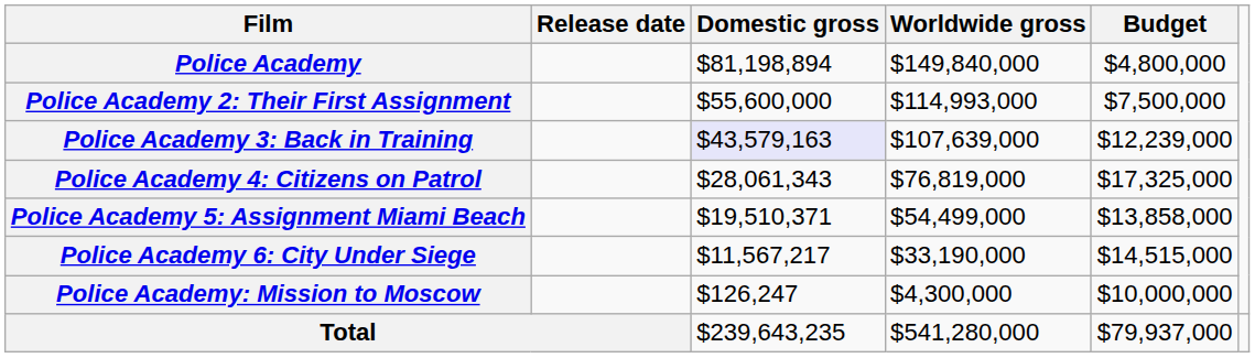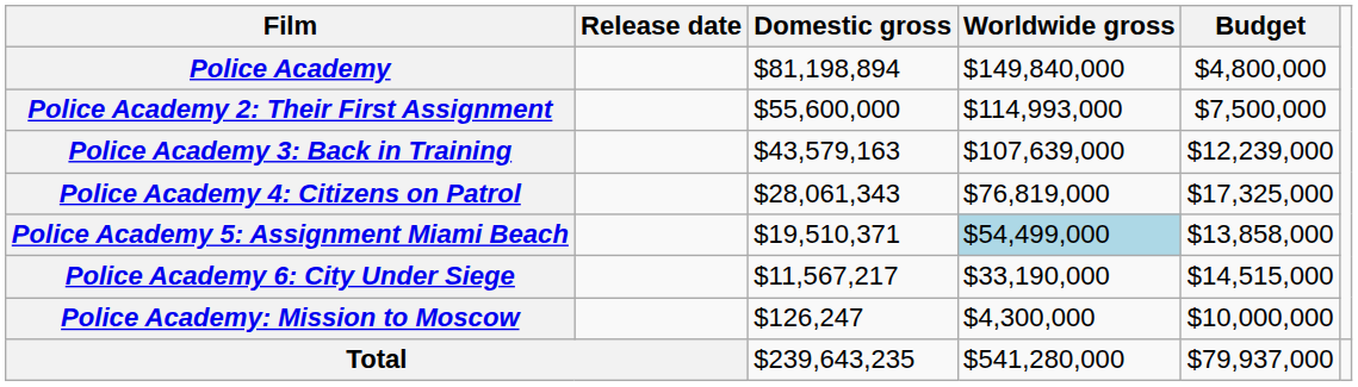Police Academy 3: Back in Training | Domestic gross: lavender background -> no background
Police Academy 5: Assignment Miami Beach | Worldwide gross: no background -> lightblue background
